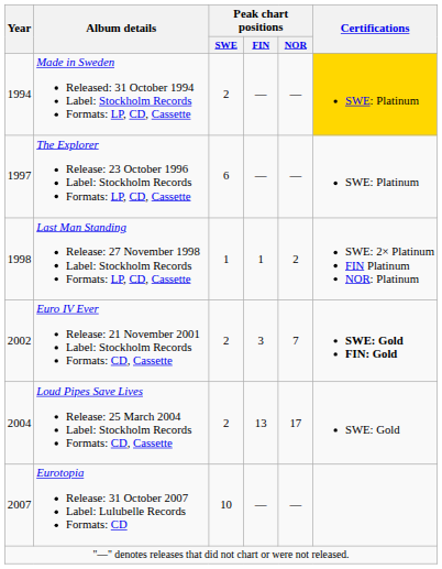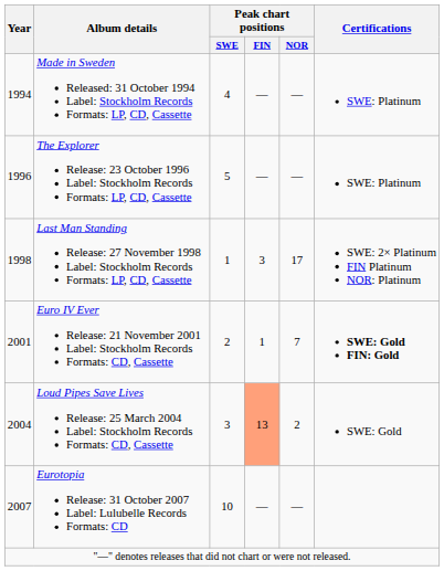row 3 | Peak chart positions / SWE: 2 -> 4
row 3 | Certifications: gold background -> no background
row 4 | Year: 1997 -> 1996
row 4 | Peak chart positions / SWE: 6 -> 5
row 5 | Peak chart positions / FIN: 1 -> 3
row 5 | Peak chart positions / NOR: 2 -> 17
row 6 | Year: 2002 -> 2001
row 6 | Peak chart positions / FIN: 3 -> 1
row 7 | Peak chart positions / SWE: 2 -> 3
row 7 | Peak chart positions / FIN: no background -> lightsalmon background
row 7 | Peak chart positions / NOR: 17 -> 2
